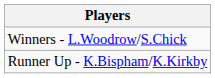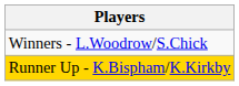row 3 | column 1: no background -> gold background
